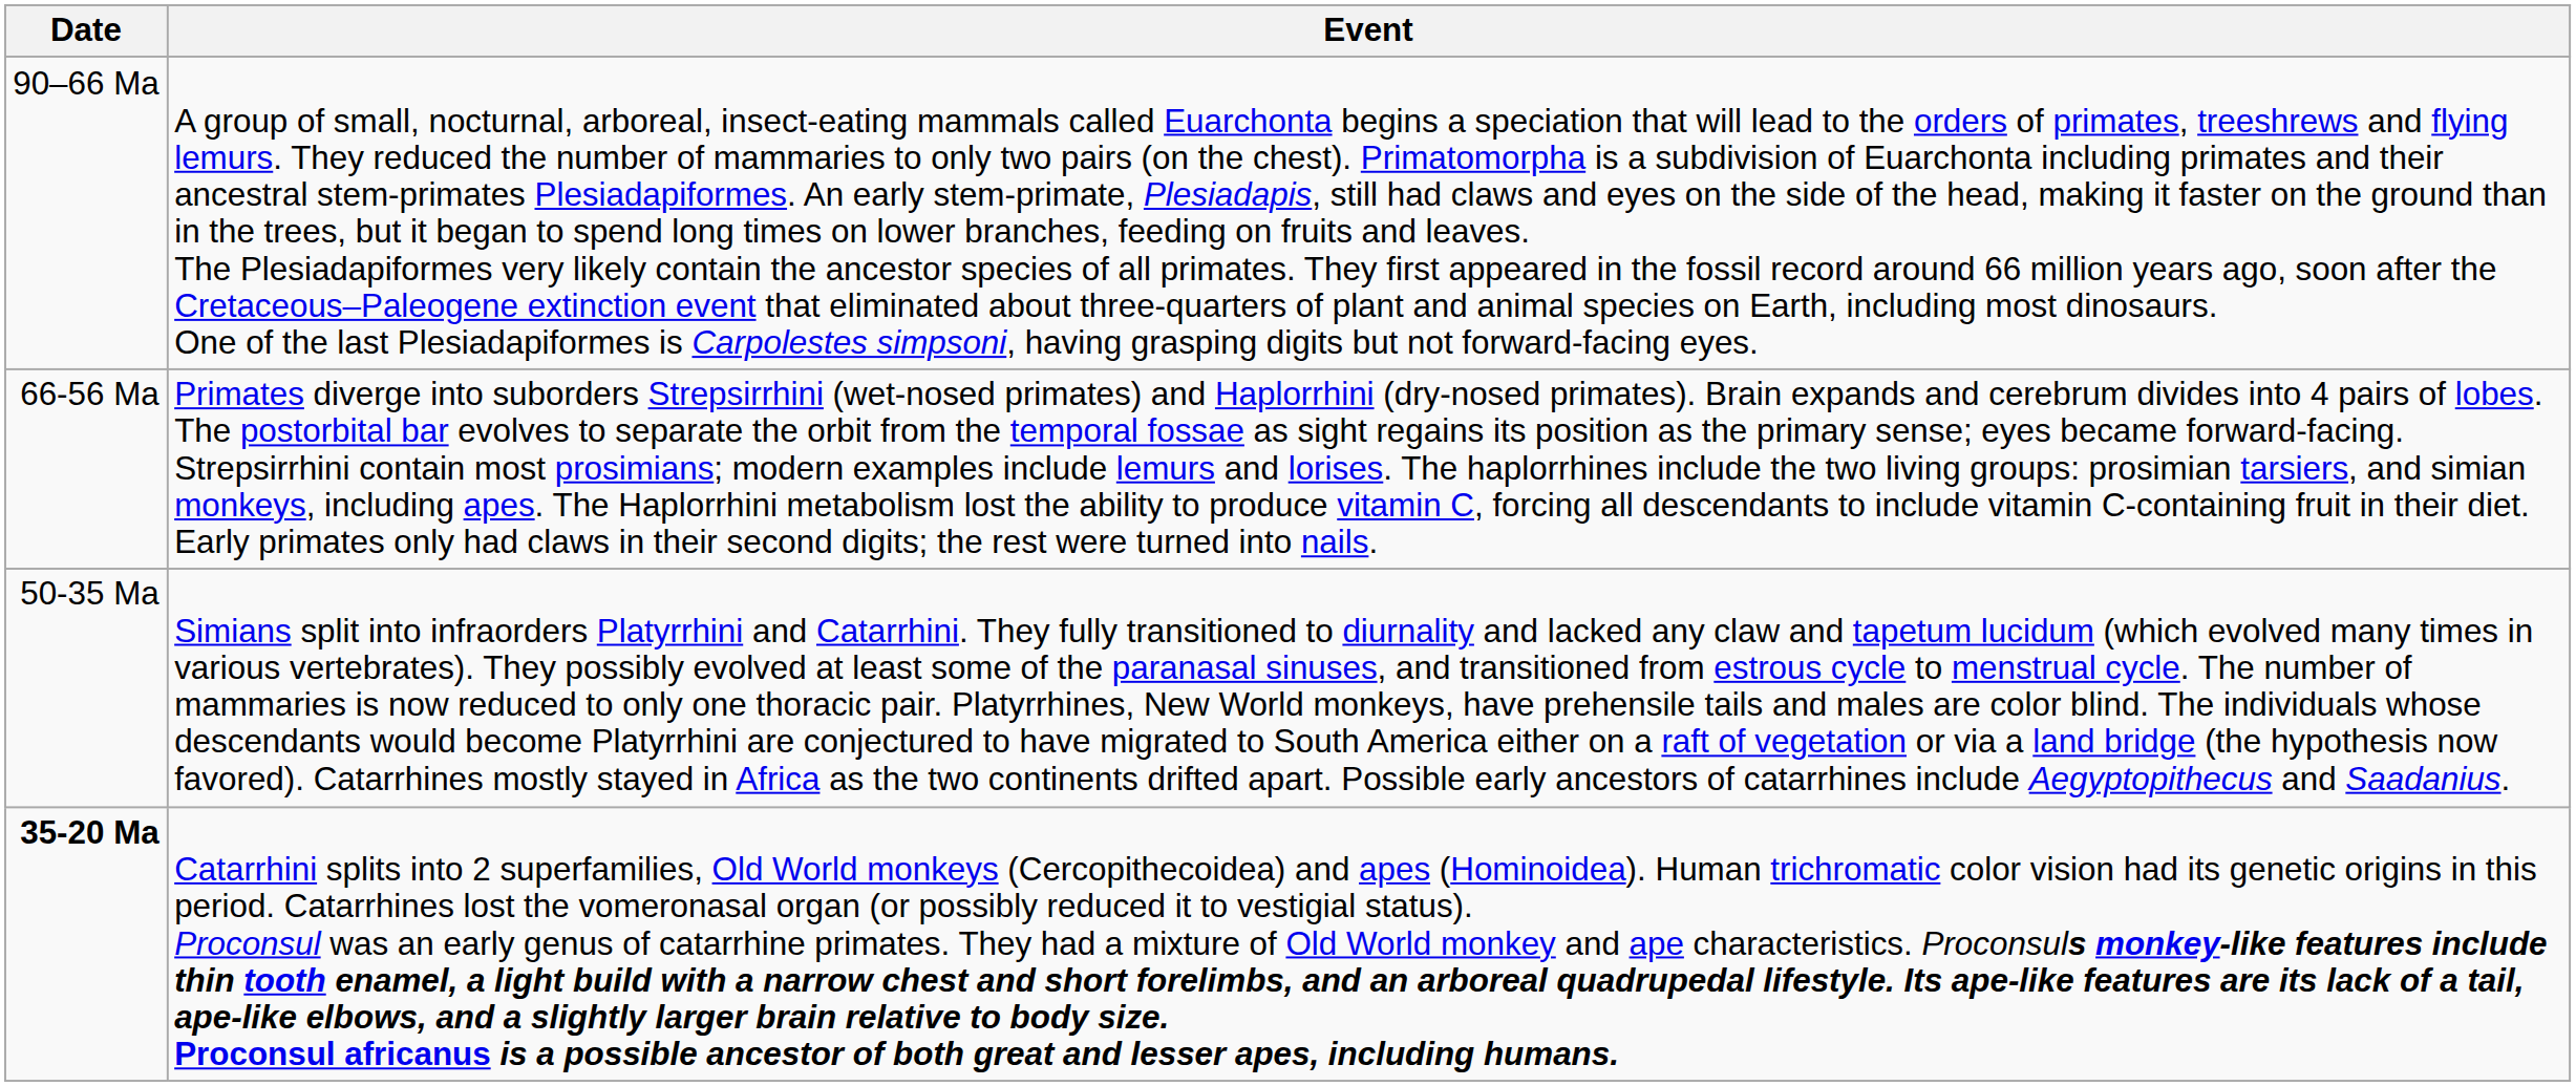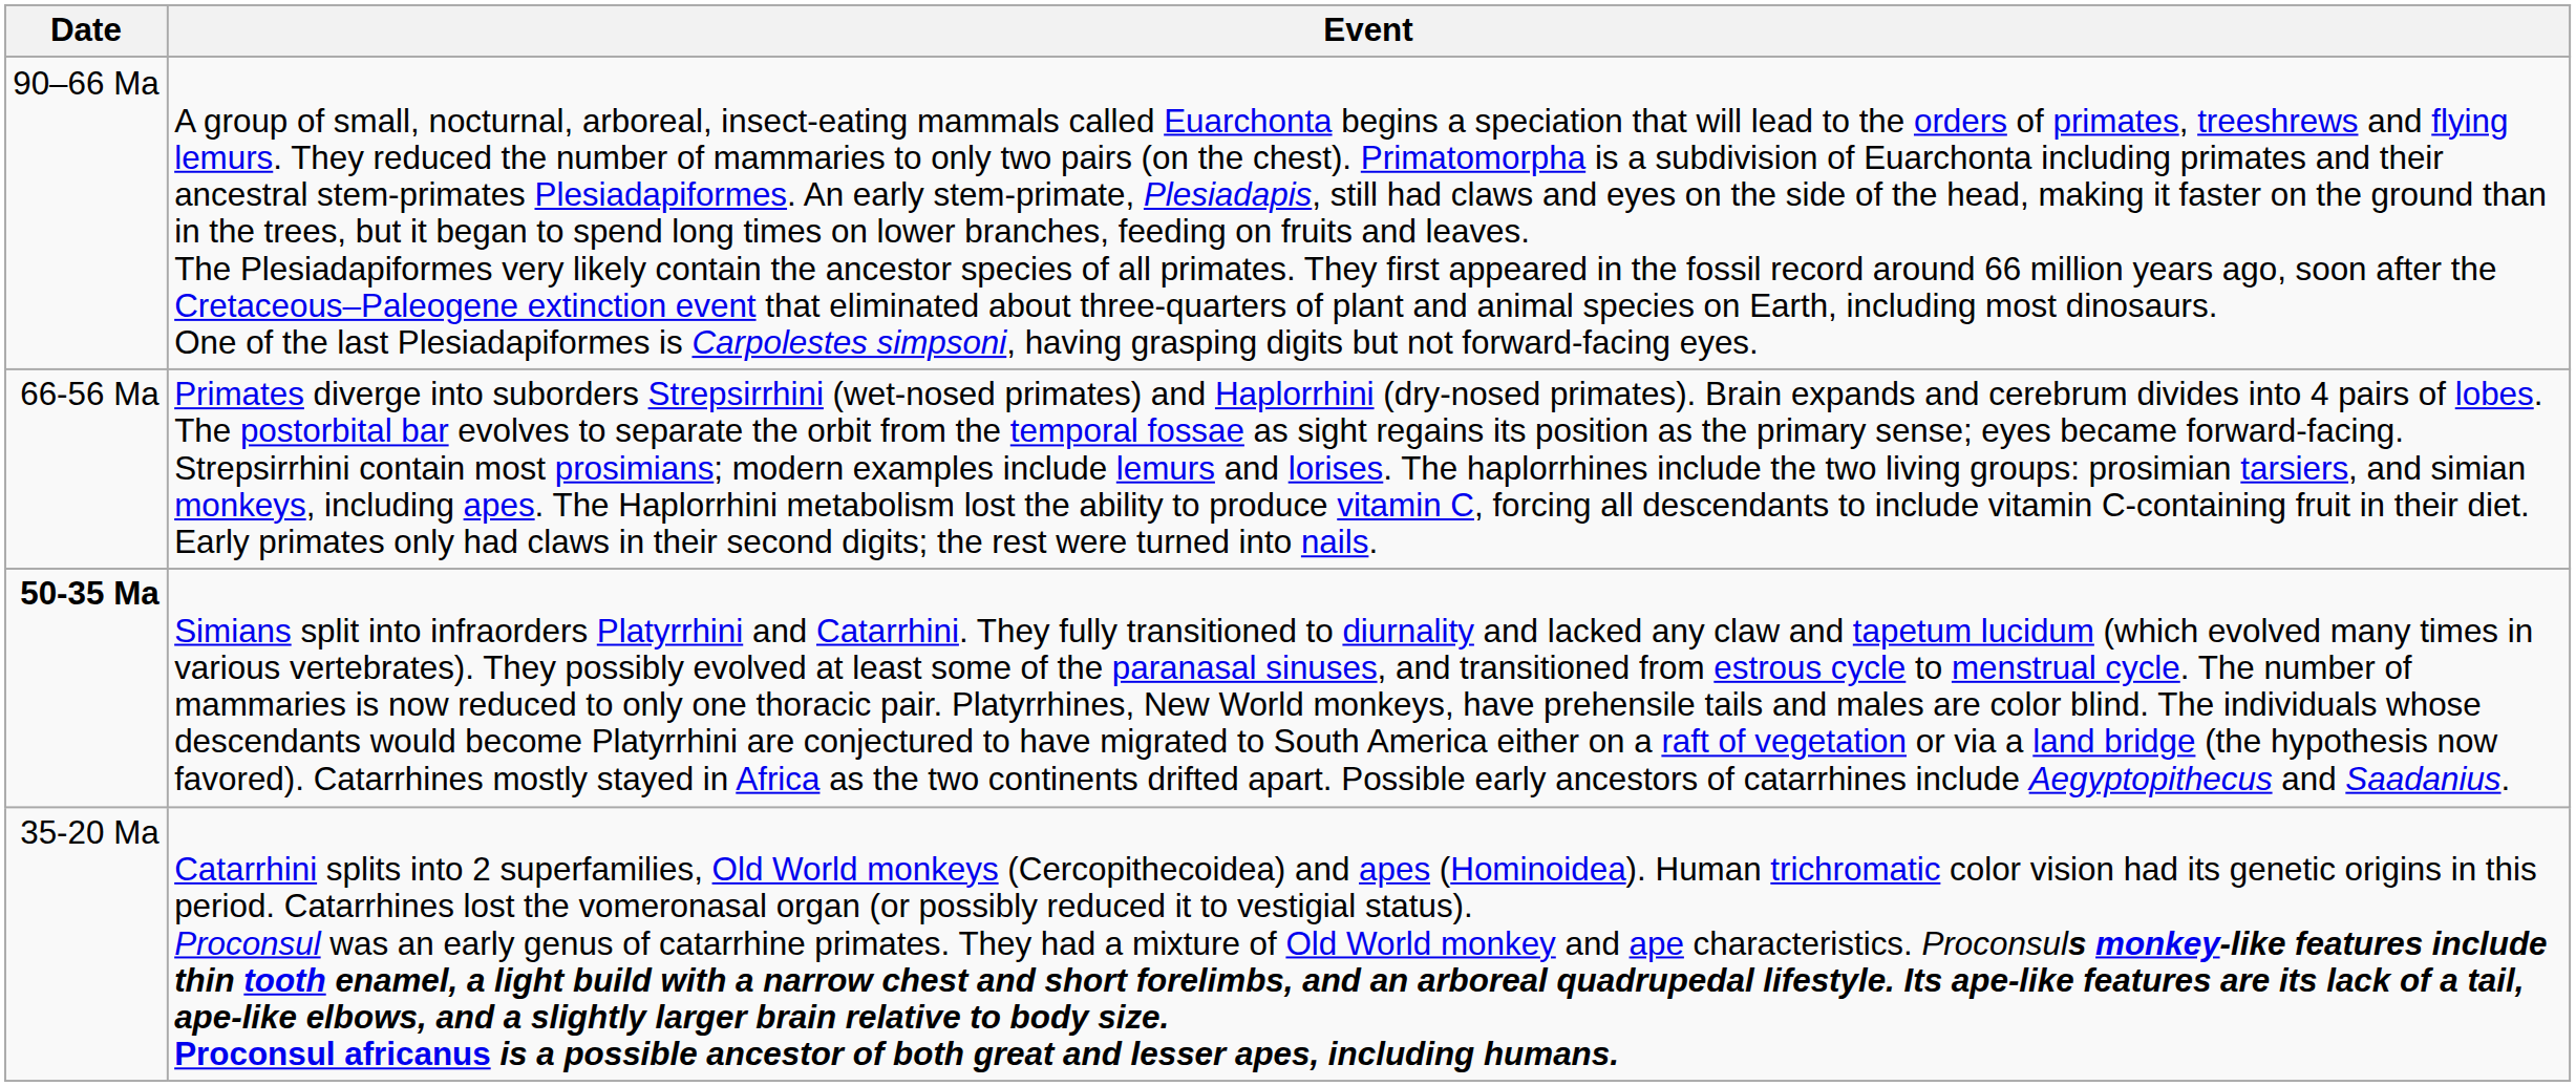50-35 Ma | Date: normal -> bold
35-20 Ma | Date: bold -> normal
